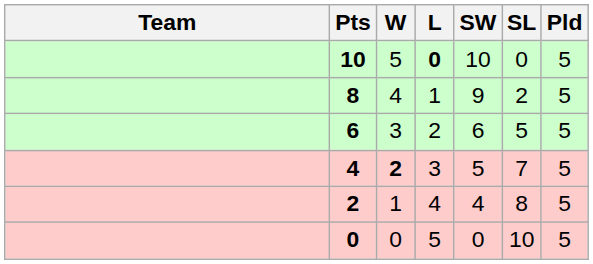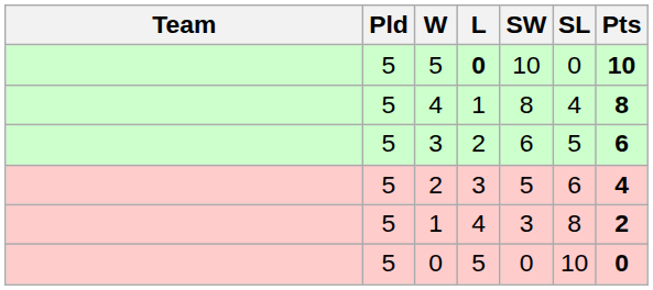columns swapped: Pld <-> Pts
row 3 | SW: 9 -> 8
row 3 | SL: 2 -> 4
row 5 | W: bold -> normal
row 5 | SL: 7 -> 6
row 6 | SW: 4 -> 3
